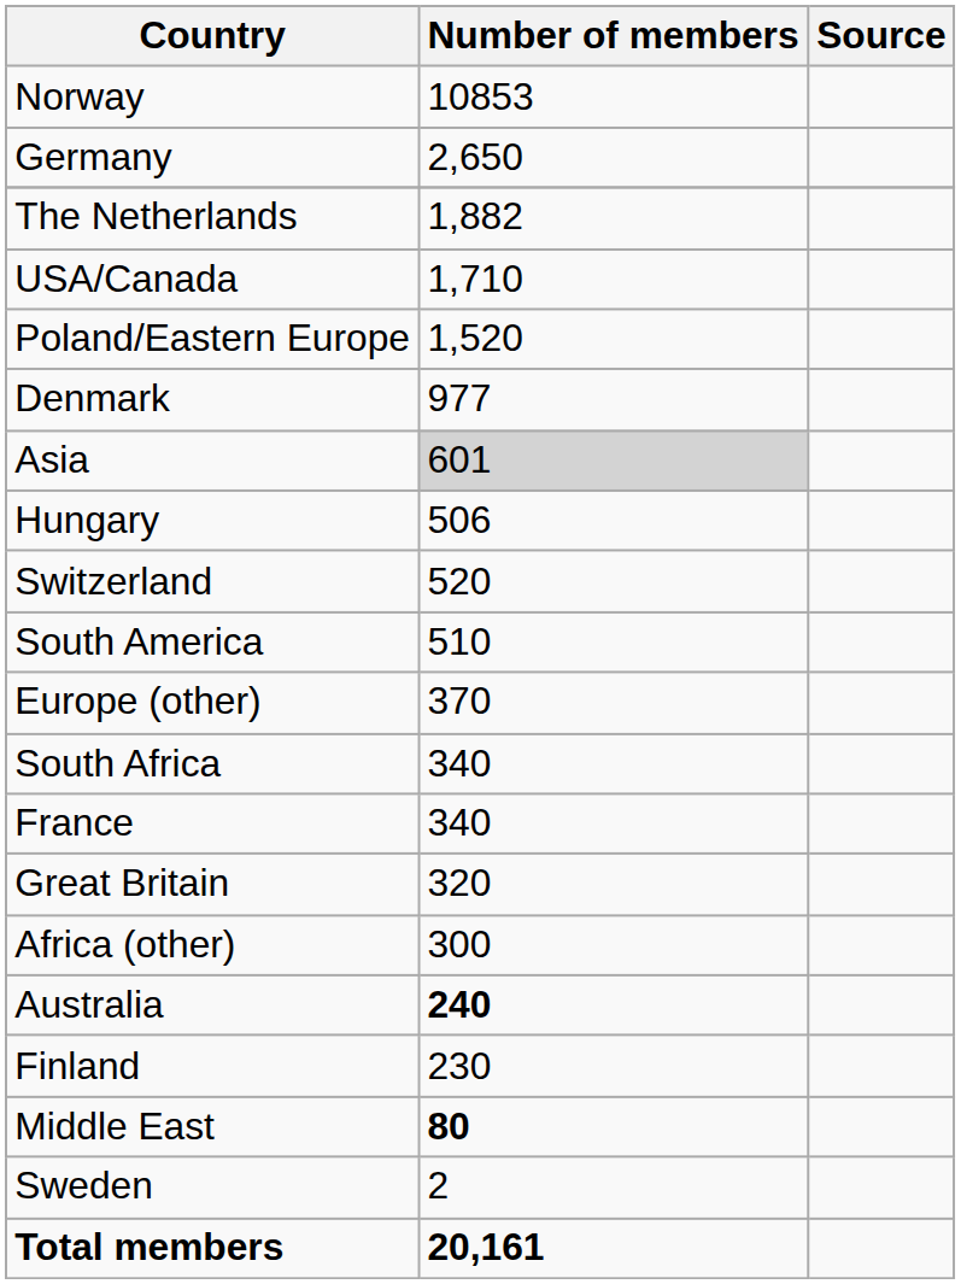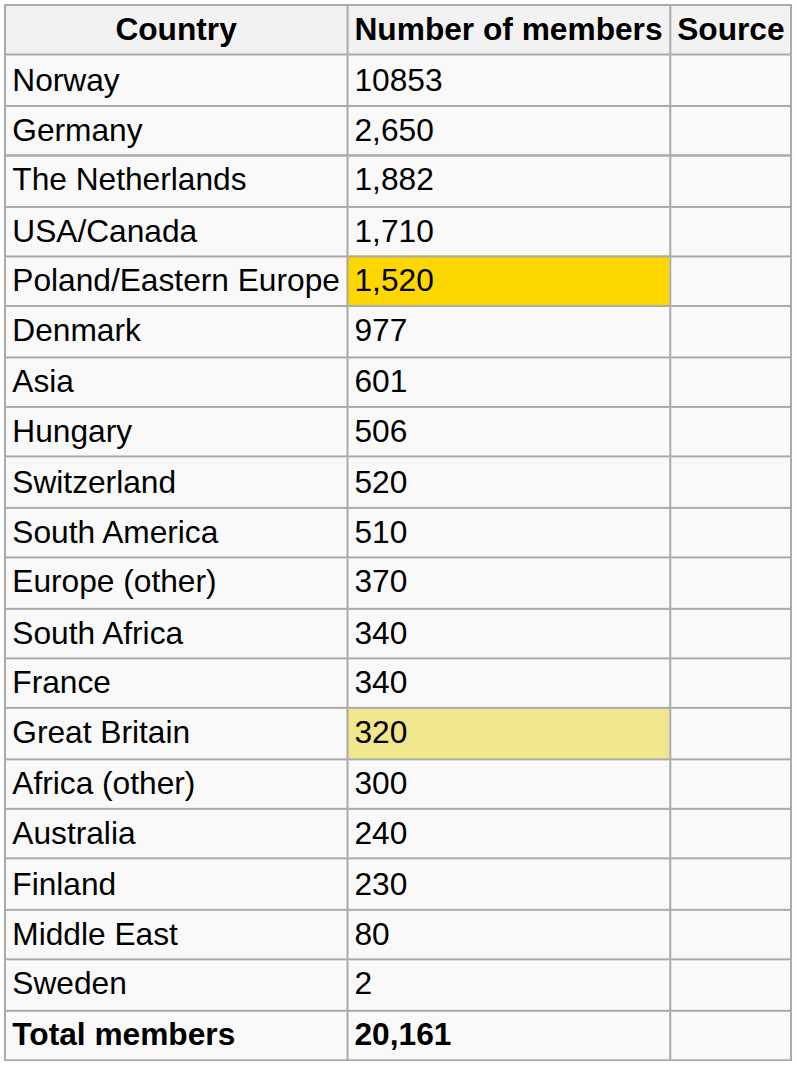Poland/Eastern Europe | Number of members: no background -> gold background
Asia | Number of members: lightgrey background -> no background
Great Britain | Number of members: no background -> khaki background
Australia | Number of members: bold -> normal
Middle East | Number of members: bold -> normal
